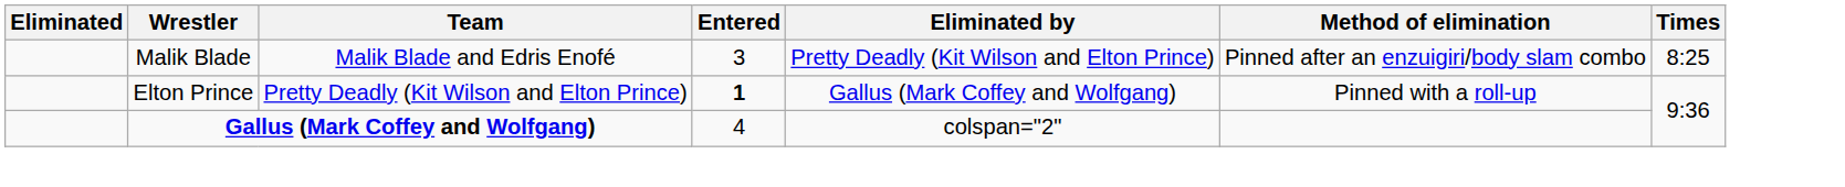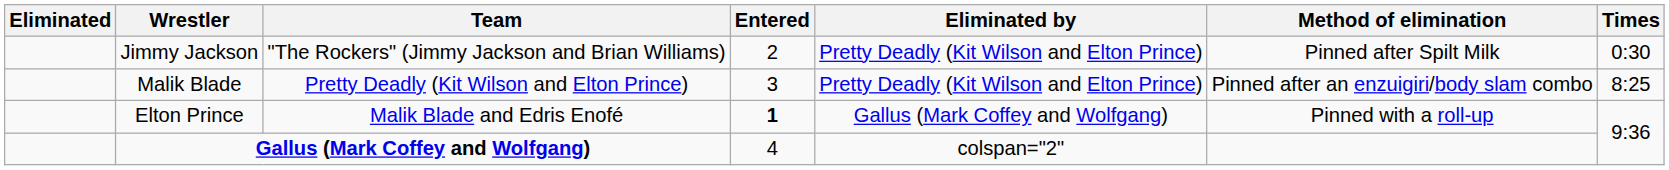+ row: Jimmy Jackson | "The Rockers" (Jimmy Jackson and Brian Williams) | 2 | Pretty Deadly (Kit Wilson and Elton Prince) | Pinned after Spilt Milk | 0:30
Malik Blade | Team: Malik Blade and Edris Enofé -> Pretty Deadly (Kit Wilson and Elton Prince)
Elton Prince | Team: Pretty Deadly (Kit Wilson and Elton Prince) -> Malik Blade and Edris Enofé
